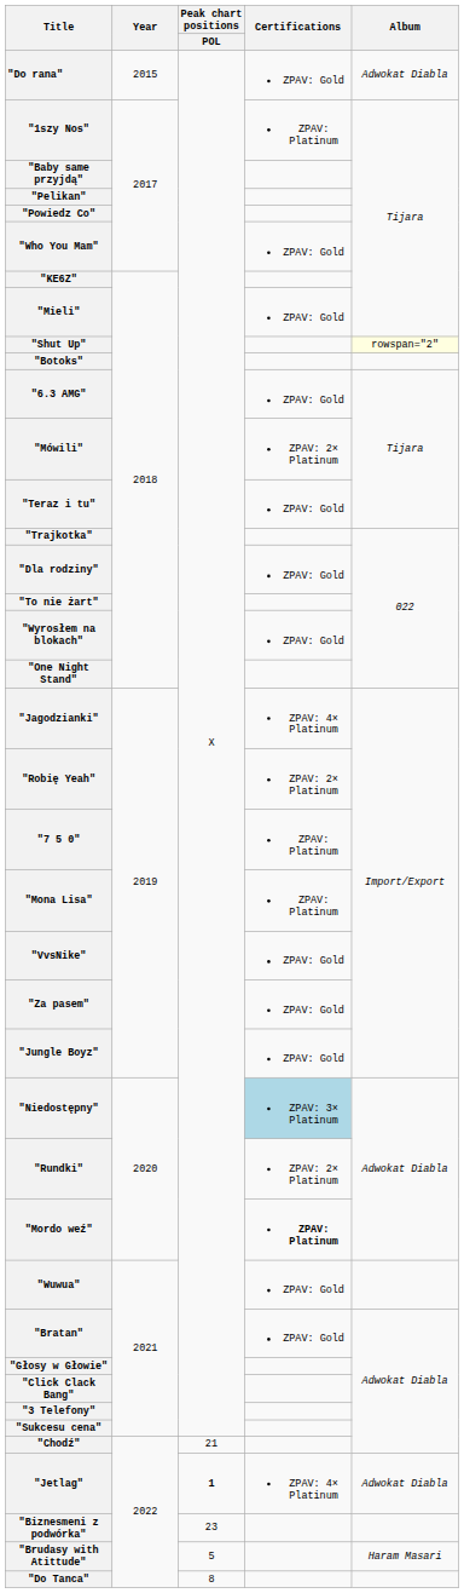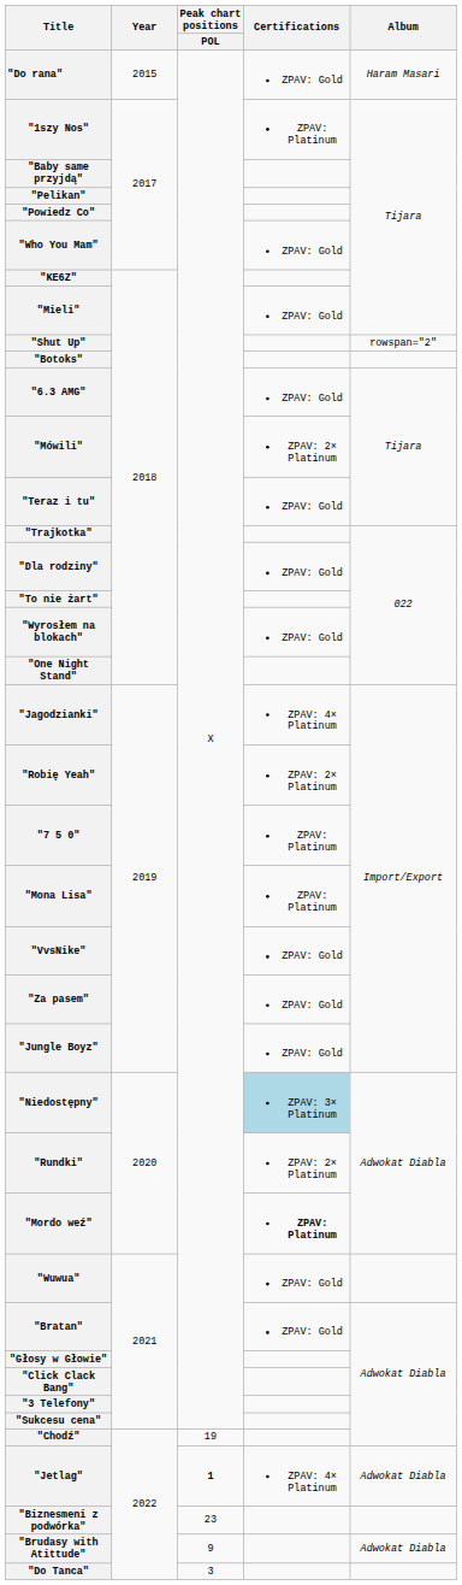"Do rana" | Album: Adwokat Diabla -> Haram Masari
"Shut Up" | Album: lightyellow background -> no background
"Chodź" | Peak chart positions / POL: 21 -> 19
"Brudasy with Atittude" | Peak chart positions / POL: 5 -> 9
"Brudasy with Atittude" | Album: Haram Masari -> Adwokat Diabla
"Do Tanca" | Peak chart positions / POL: 8 -> 3
